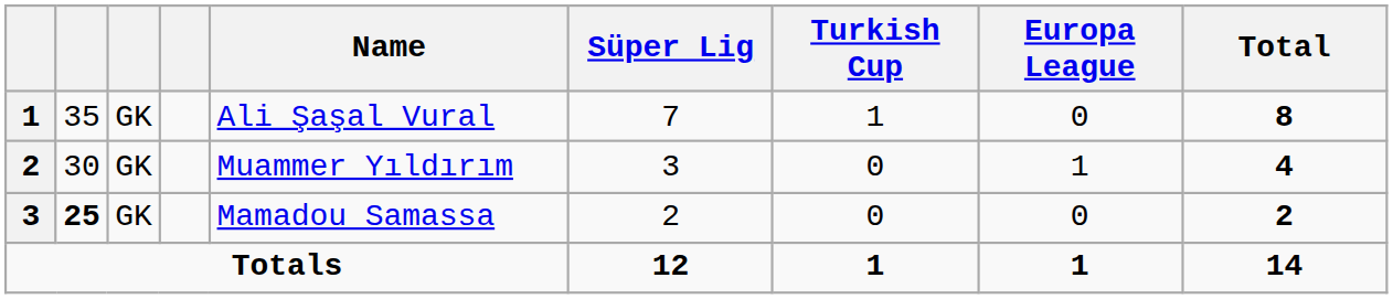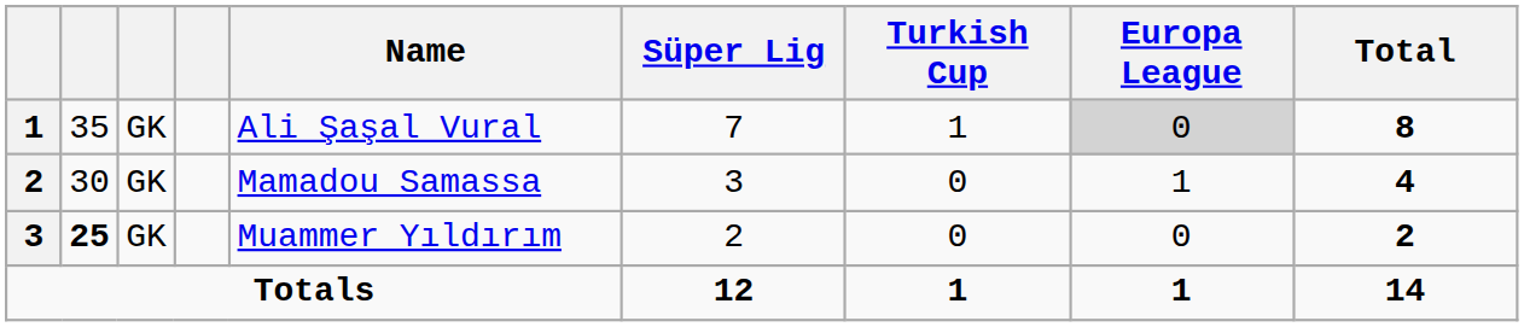row 2 | Europa League: no background -> lightgrey background
row 3 | Name: Muammer Yıldırım -> Mamadou Samassa
row 4 | Name: Mamadou Samassa -> Muammer Yıldırım
